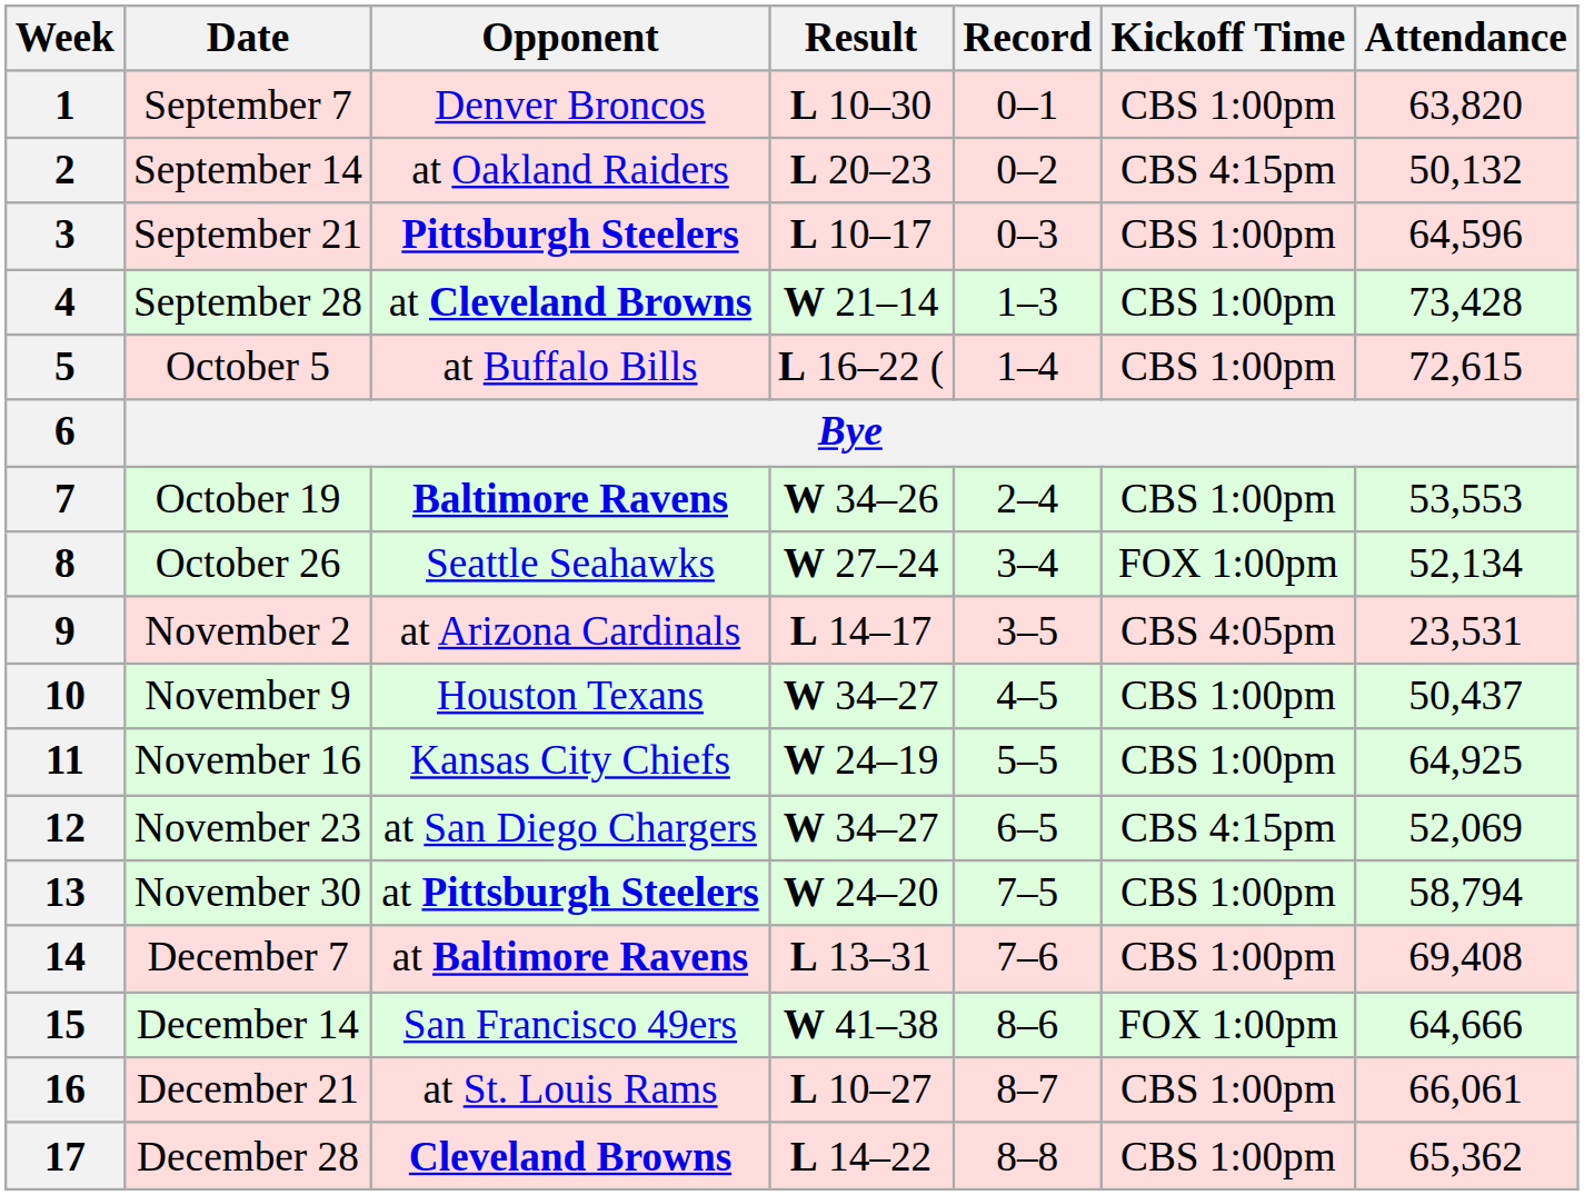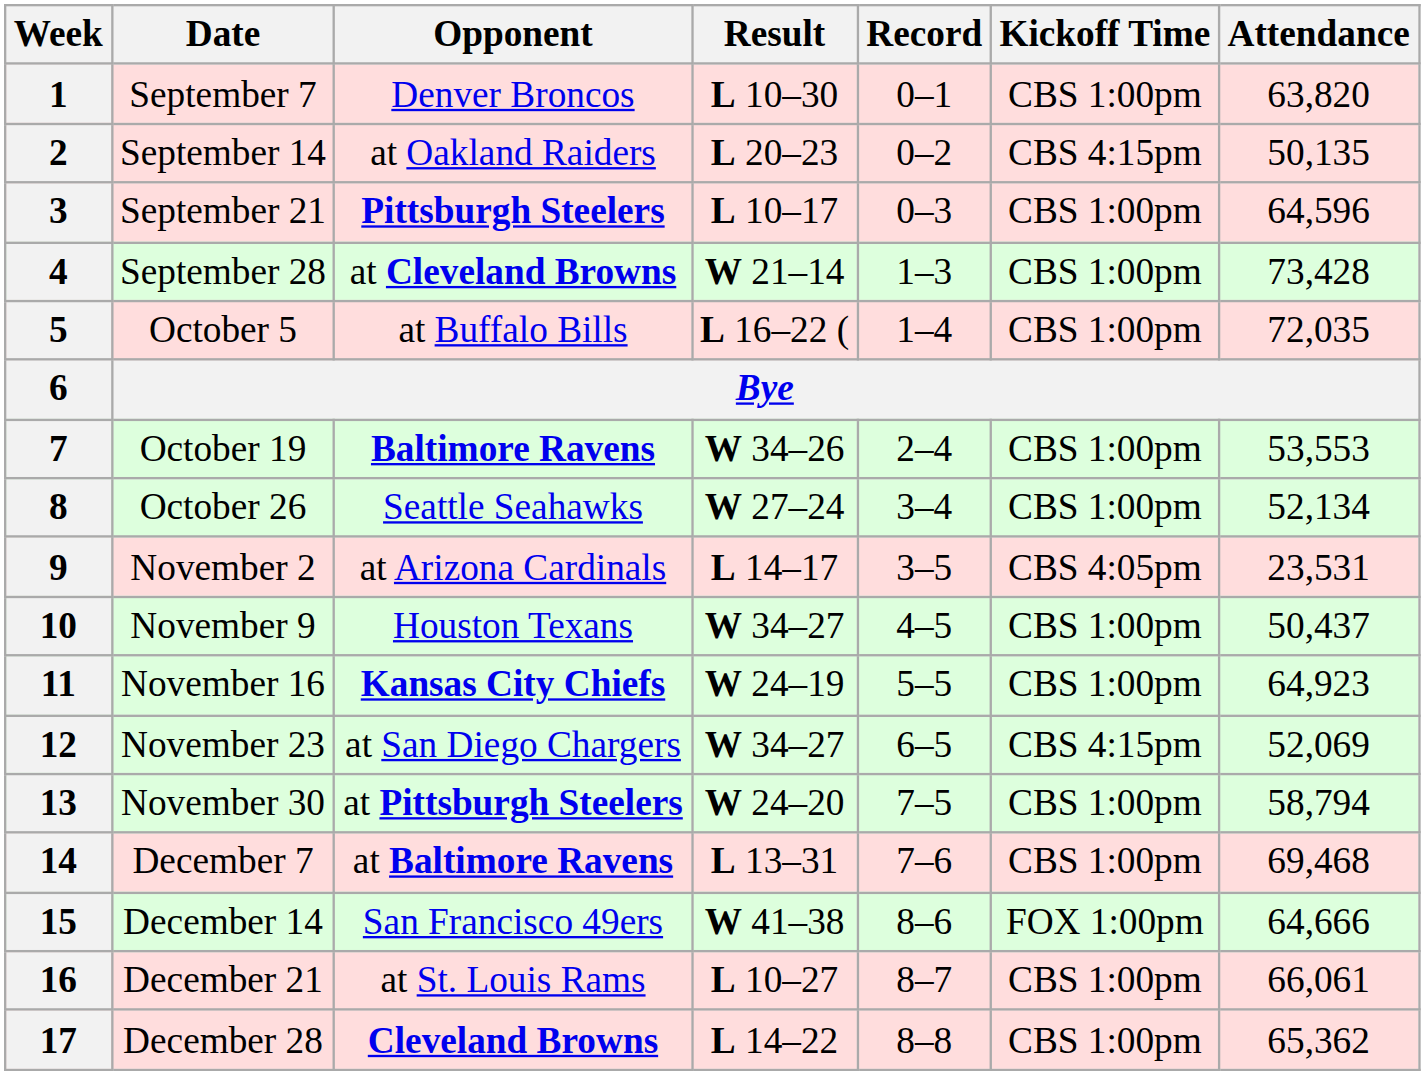2 | Attendance: 50,132 -> 50,135
5 | Attendance: 72,615 -> 72,035
8 | Kickoff Time: FOX 1:00pm -> CBS 1:00pm
11 | Opponent: normal -> bold
11 | Attendance: 64,925 -> 64,923
14 | Attendance: 69,408 -> 69,468
